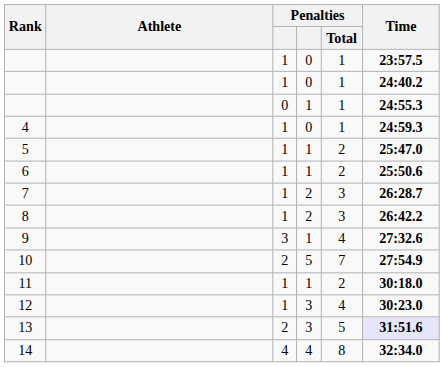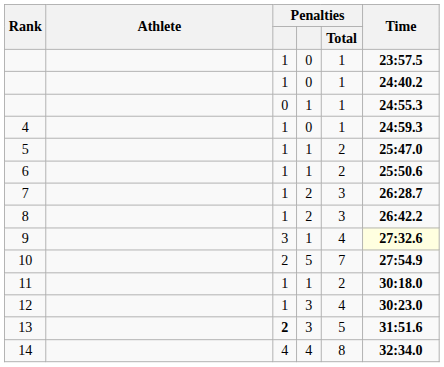9 | Time: no background -> lightyellow background
13 | column 3: normal -> bold
13 | Time: lavender background -> no background
